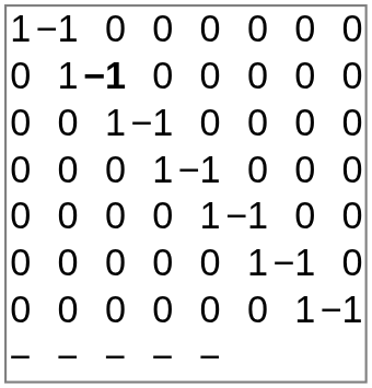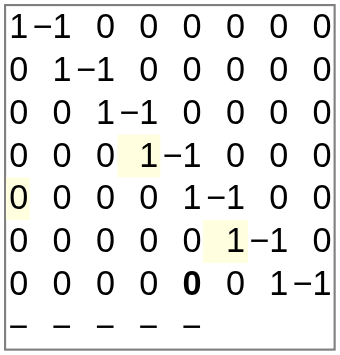row 2 | column 3: bold -> normal
row 4 | column 4: no background -> lightyellow background
row 5 | column 1: no background -> lightyellow background
row 6 | column 6: no background -> lightyellow background
row 7 | column 5: normal -> bold
